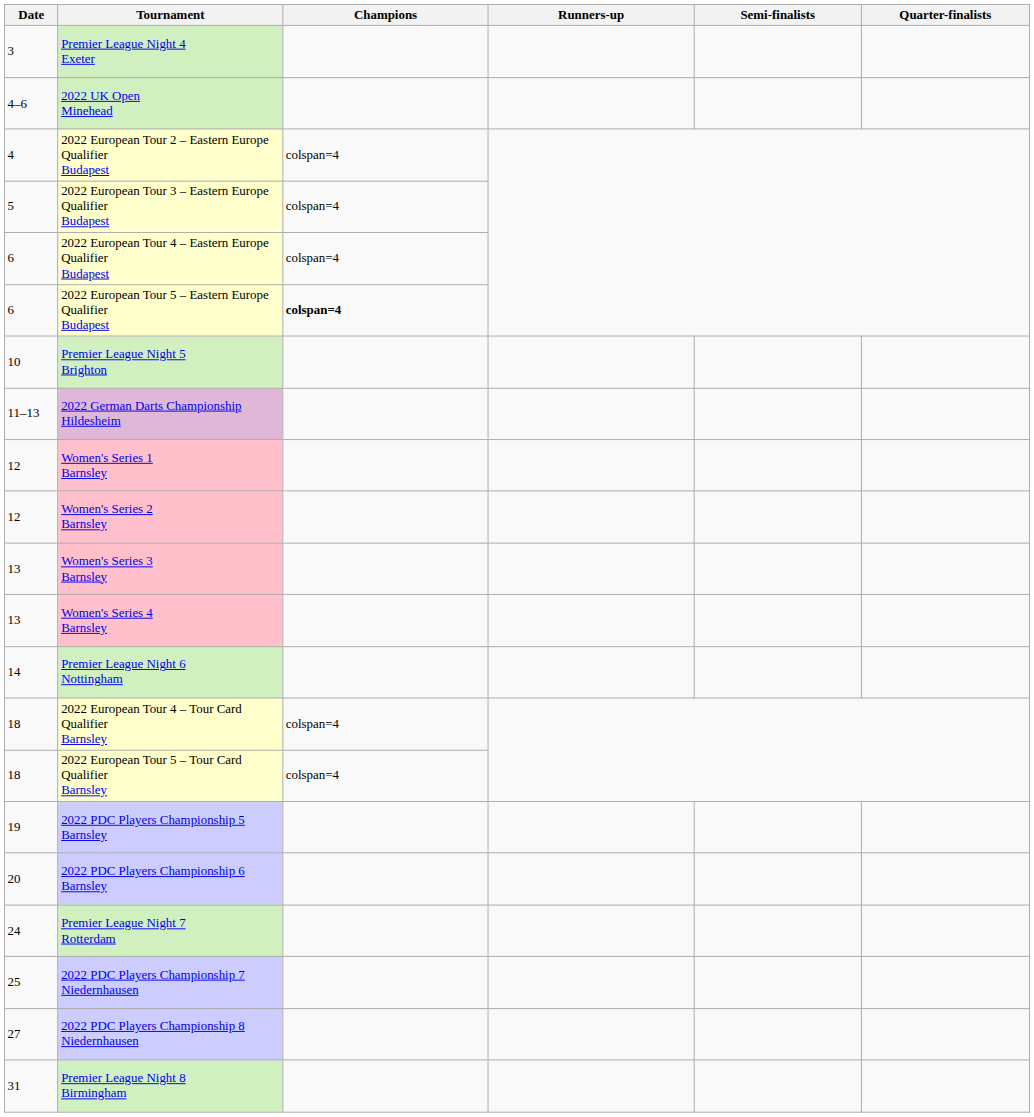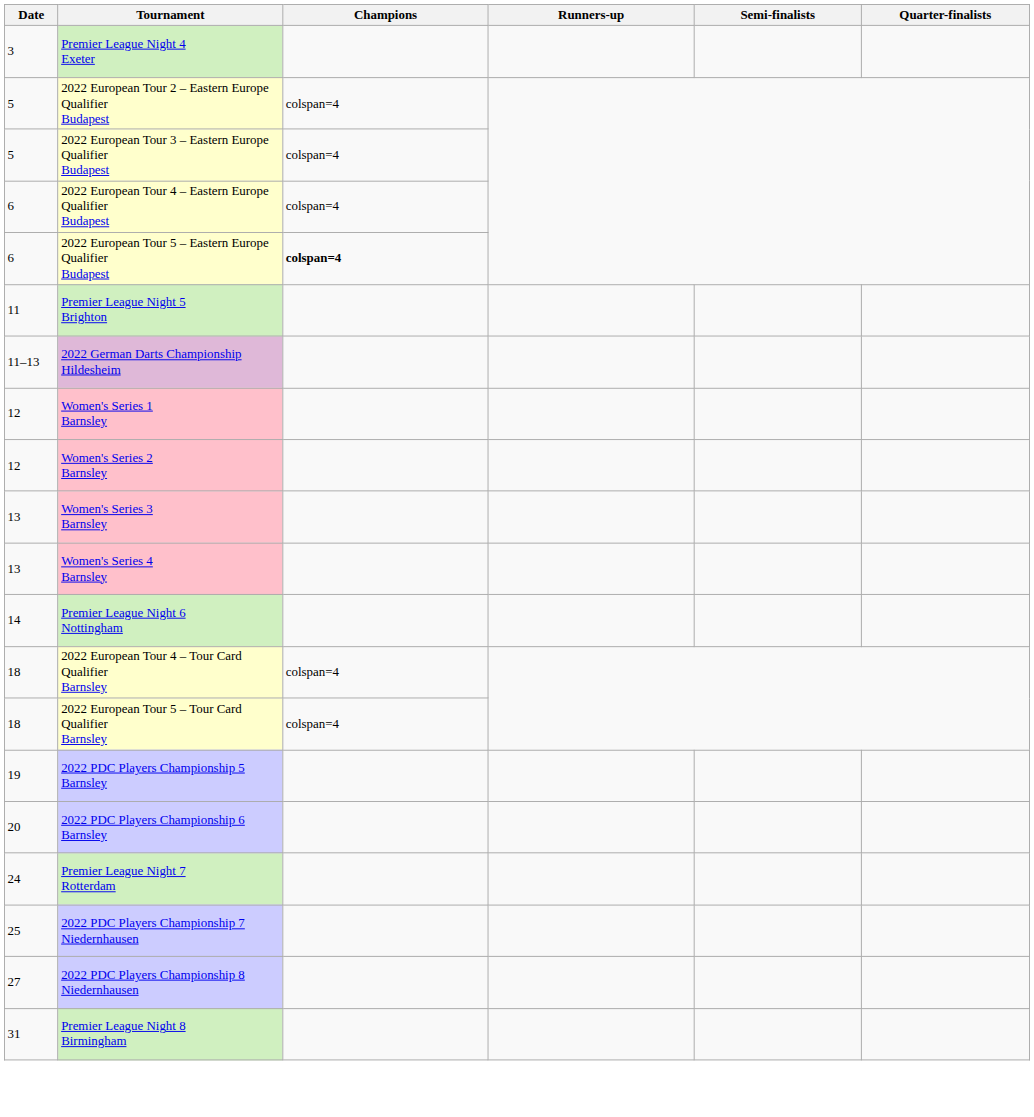- row: 4–6 | 2022 UK Open Minehead
2022 European Tour 2 – Eastern Europe Qualifier Budapest | Date: 4 -> 5
Premier League Night 5 Brighton | Date: 10 -> 11
